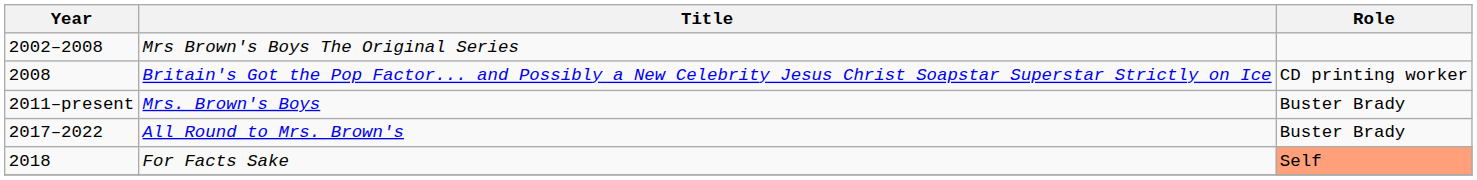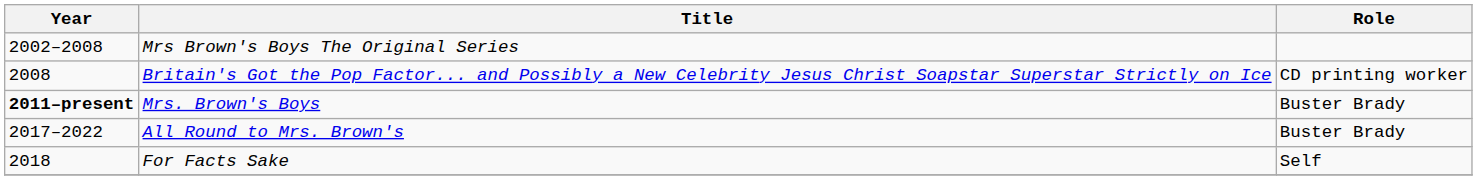Mrs. Brown's Boys | Year: normal -> bold
For Facts Sake | Role: lightsalmon background -> no background
